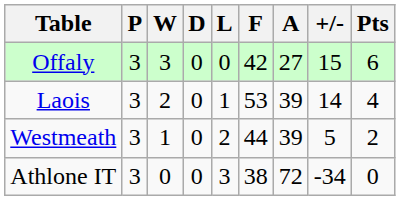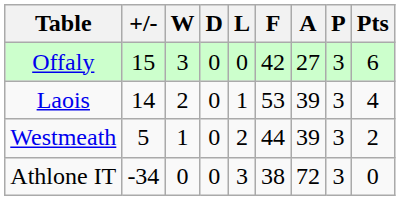columns swapped: P <-> +/-
